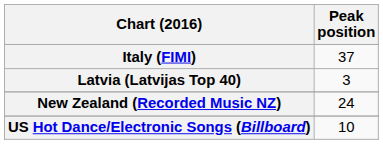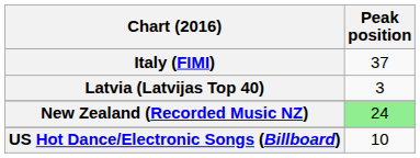New Zealand (Recorded Music NZ) | Peak position: no background -> lightgreen background
